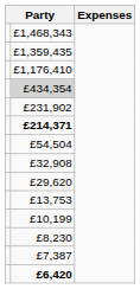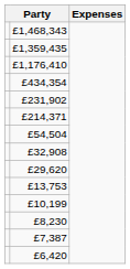£434,354 | column 2: lightgrey background -> no background
£214,371 | column 2: bold -> normal
£6,420 | column 2: bold -> normal
